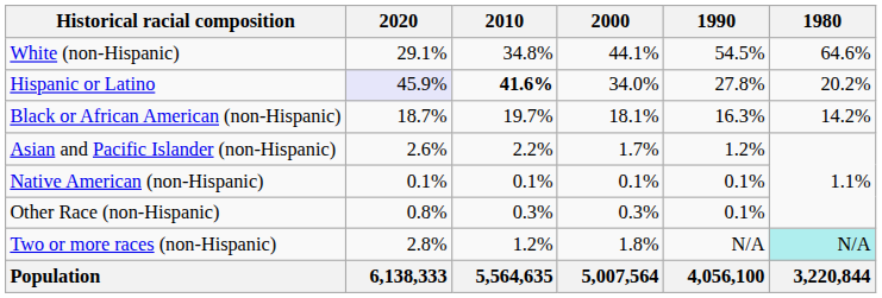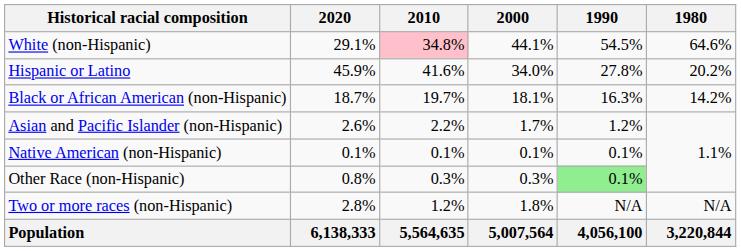White (non-Hispanic) | 2010: no background -> pink background
Hispanic or Latino | 2020: lavender background -> no background
Hispanic or Latino | 2010: bold -> normal
Other Race (non-Hispanic) | 1990: no background -> lightgreen background
Two or more races (non-Hispanic) | 1980: paleturquoise background -> no background
